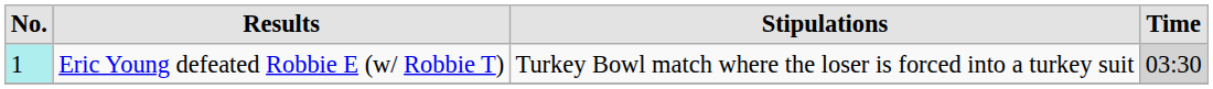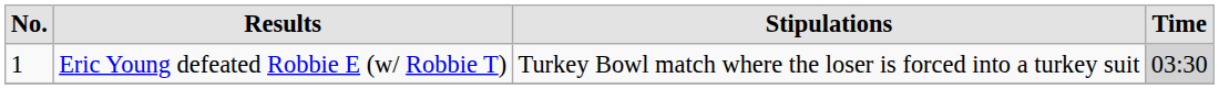Eric Young defeated Robbie E (w/ Robbie T) | No.: paleturquoise background -> no background
